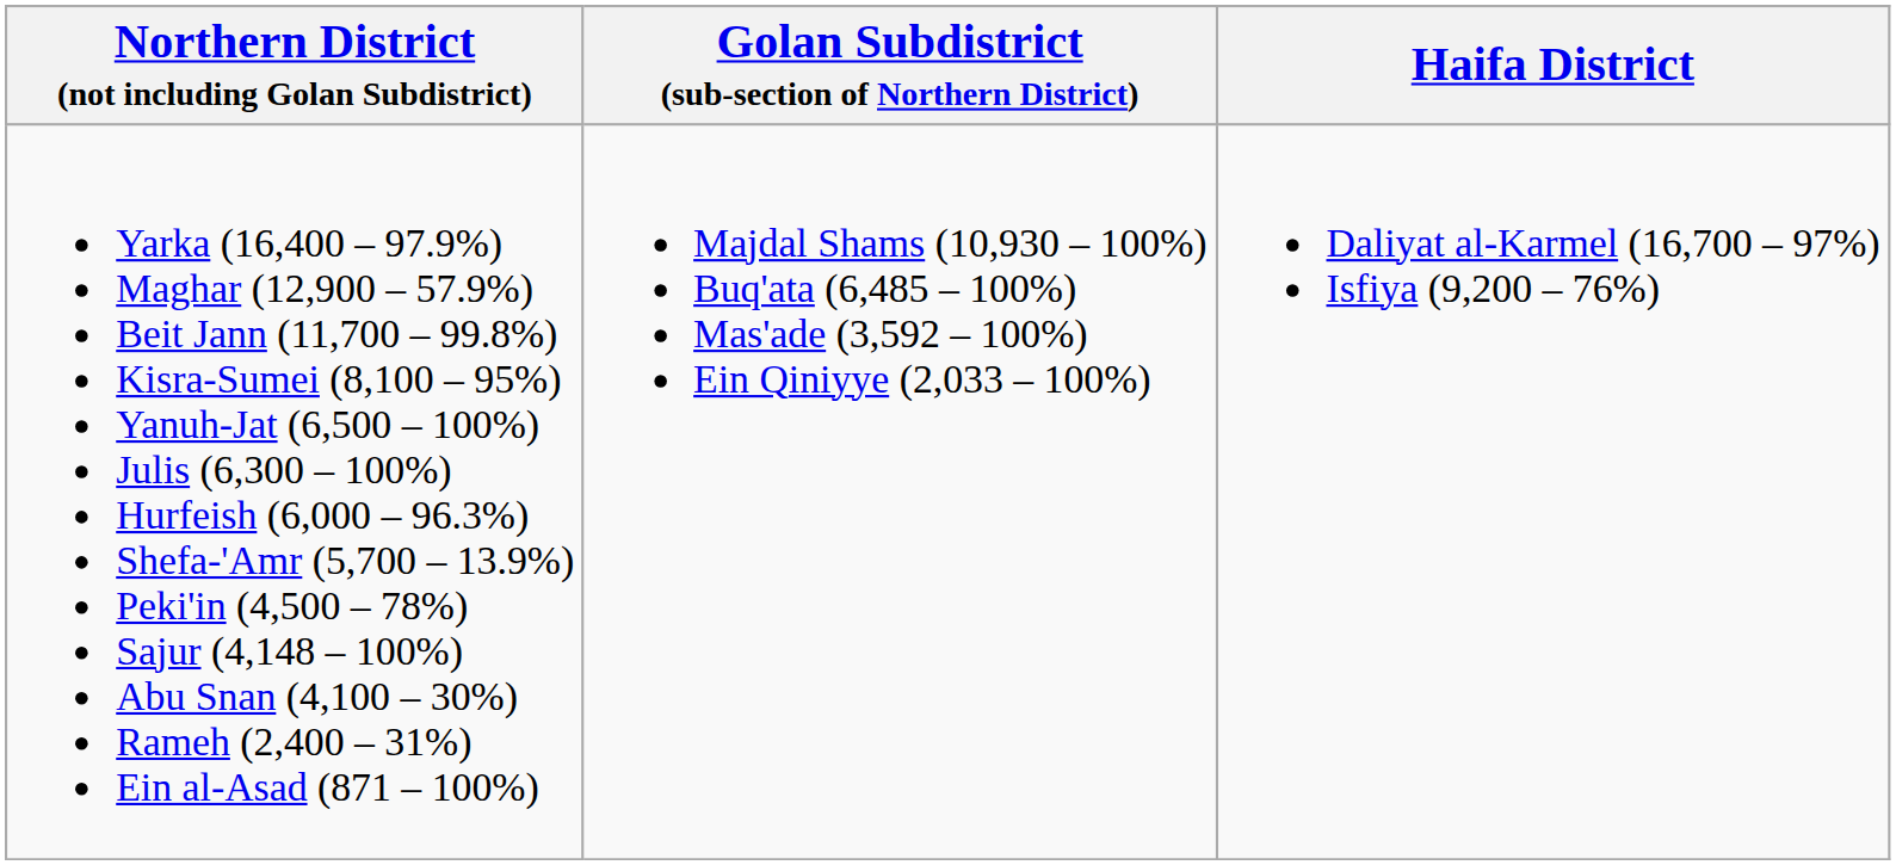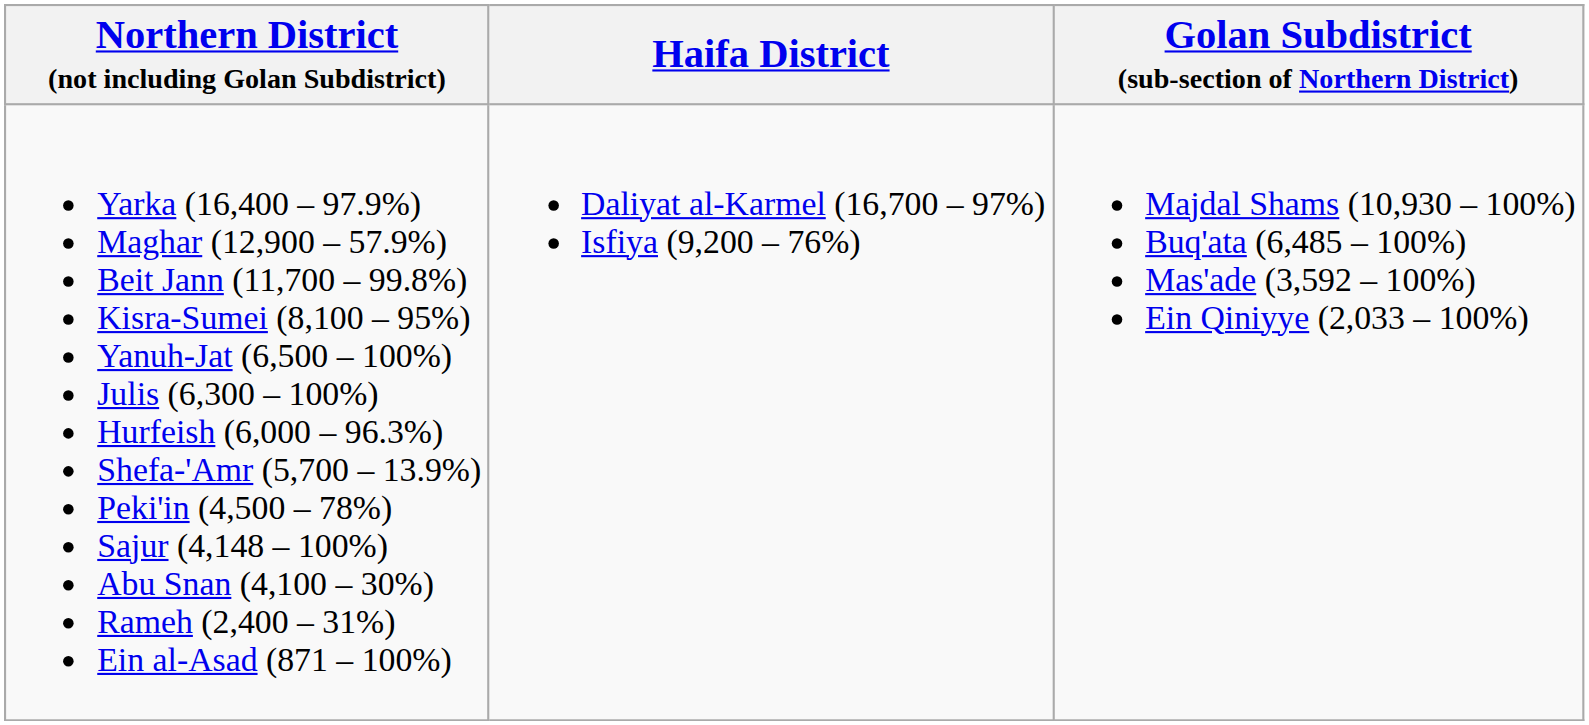columns swapped: Haifa District <-> Golan Subdistrict (sub-section of Northern District)
